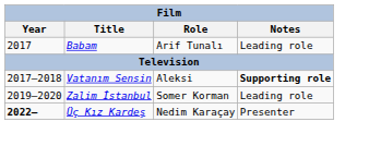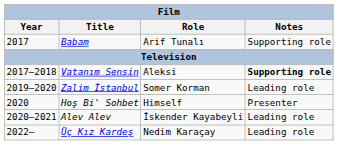Babam | Notes: Leading role -> Supporting role
+ row: 2020 | Hoş Bi' Sohbet | Himself | Presenter
+ row: 2020–2021 | Alev Alev | İskender Kayabeyli | Leading role
Üç Kız Kardeş | Year: bold -> normal
Üç Kız Kardeş | Notes: Presenter -> Leading role
